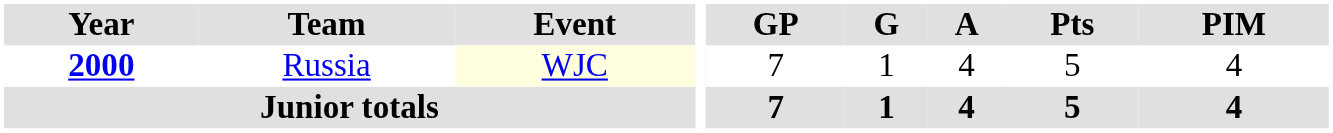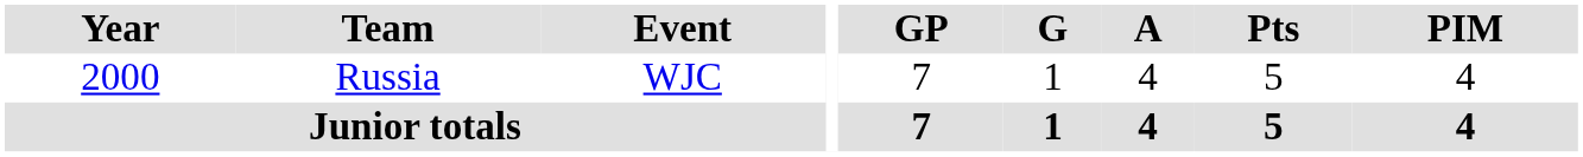Russia | Year: bold -> normal
Russia | Event: lightyellow background -> no background
